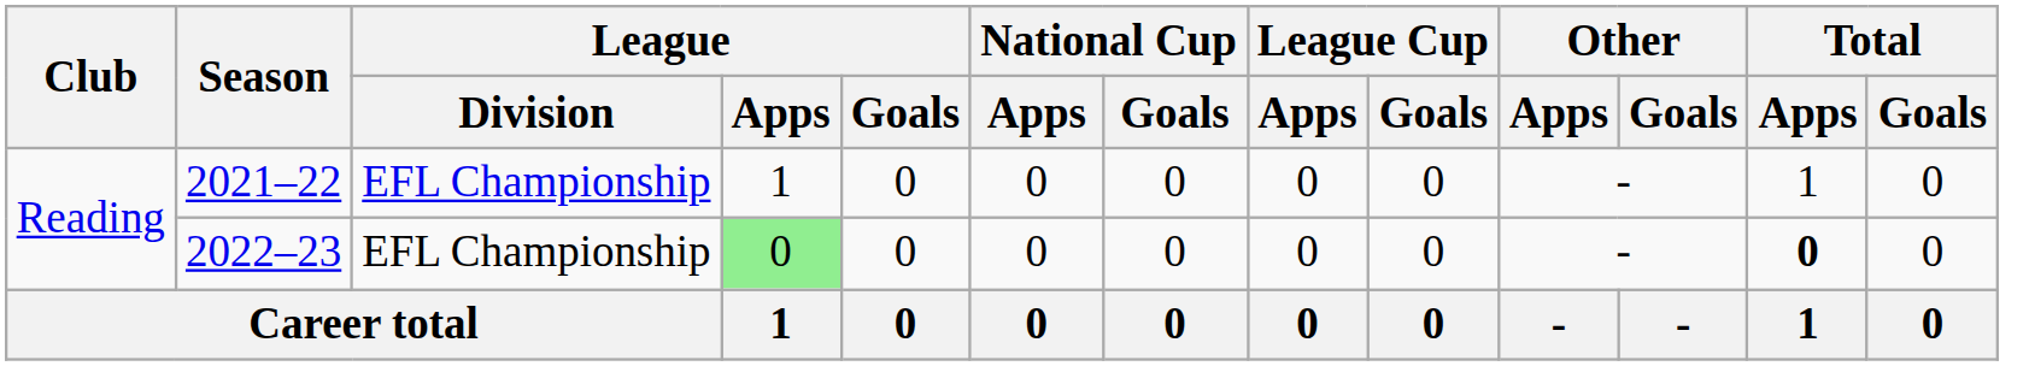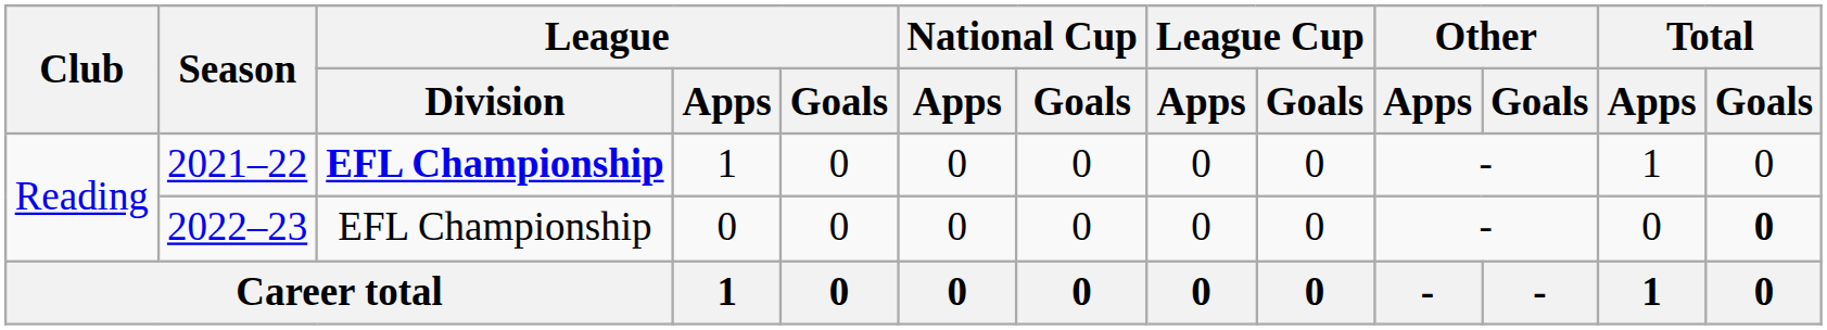2021–22 | League / Division: normal -> bold
2022–23 | League / Apps: lightgreen background -> no background
2022–23 | Total / Apps: bold -> normal
2022–23 | Total / Goals: normal -> bold
